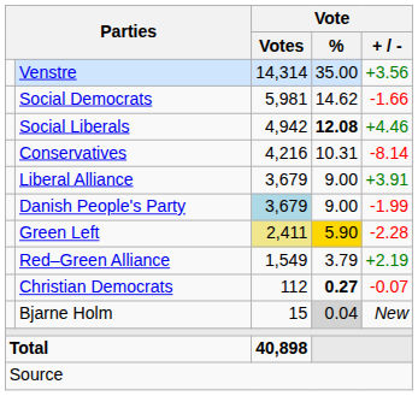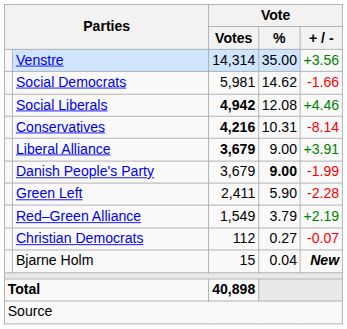Social Liberals | Vote / Votes: normal -> bold
Social Liberals | Vote / %: bold -> normal
Conservatives | Vote / Votes: normal -> bold
Liberal Alliance | Vote / Votes: normal -> bold
Danish People's Party | Vote / Votes: lightblue background -> no background
Danish People's Party | Vote / %: normal -> bold
Green Left | Vote / Votes: khaki background -> no background
Green Left | Vote / %: gold background -> no background
Christian Democrats | Vote / %: bold -> normal
Bjarne Holm | Vote / %: lightgrey background -> no background
Bjarne Holm | Vote / + / -: normal -> bold
